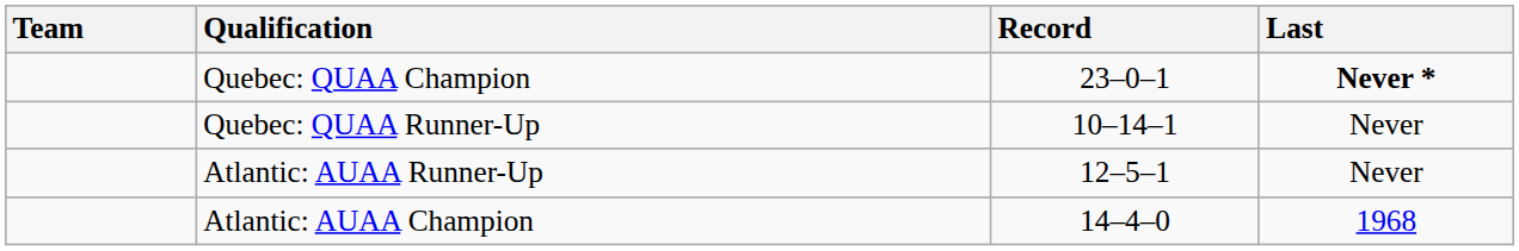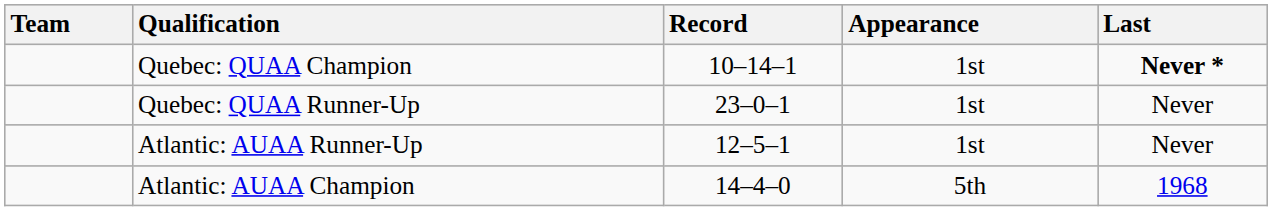+ column: Appearance | 1st | 1st | 1st | 5th
Quebec: QUAA Champion | Record: 23–0–1 -> 10–14–1
Quebec: QUAA Runner-Up | Record: 10–14–1 -> 23–0–1
